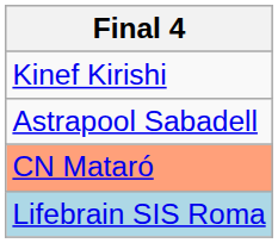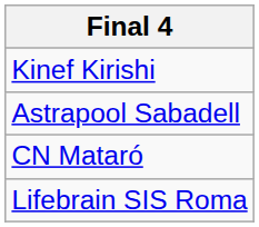CN Mataró | column 1: lightsalmon background -> no background
Lifebrain SIS Roma | column 1: lightblue background -> no background
